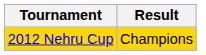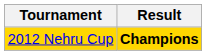2012 Nehru Cup | Result: normal -> bold
